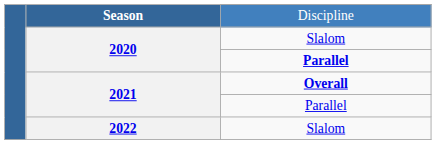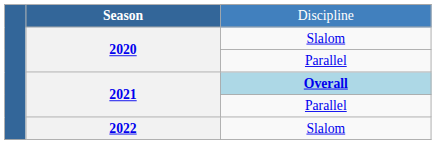2020 / Parallel | column 3: bold -> normal
2021 / Overall | column 3: no background -> lightblue background
